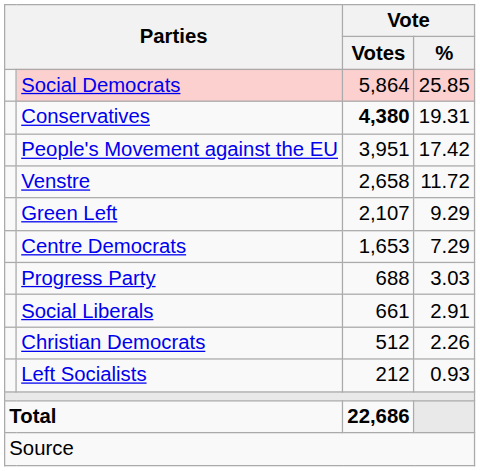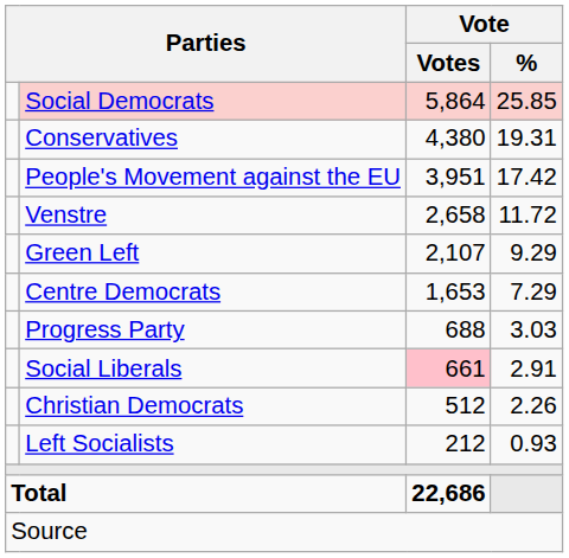Conservatives | Vote / Votes: bold -> normal
Social Liberals | Vote / Votes: no background -> pink background
